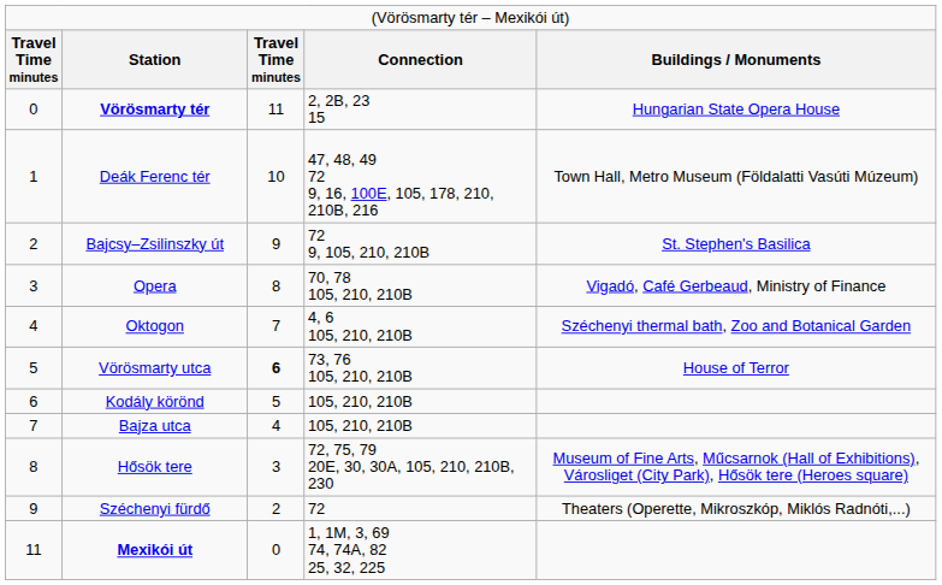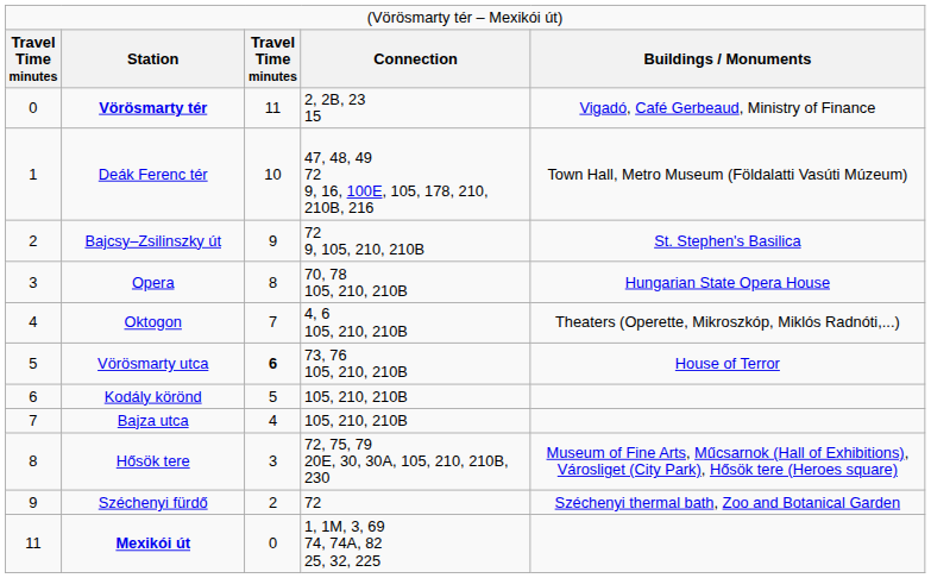Vörösmarty tér | column 5: Hungarian State Opera House -> Vigadó, Café Gerbeaud, Ministry of Finance
Opera | column 5: Vigadó, Café Gerbeaud, Ministry of Finance -> Hungarian State Opera House
Oktogon | column 5: Széchenyi thermal bath, Zoo and Botanical Garden -> Theaters (Operette, Mikroszkóp, Miklós Radnóti,...)
Széchenyi fürdő | column 5: Theaters (Operette, Mikroszkóp, Miklós Radnóti,...) -> Széchenyi thermal bath, Zoo and Botanical Garden
